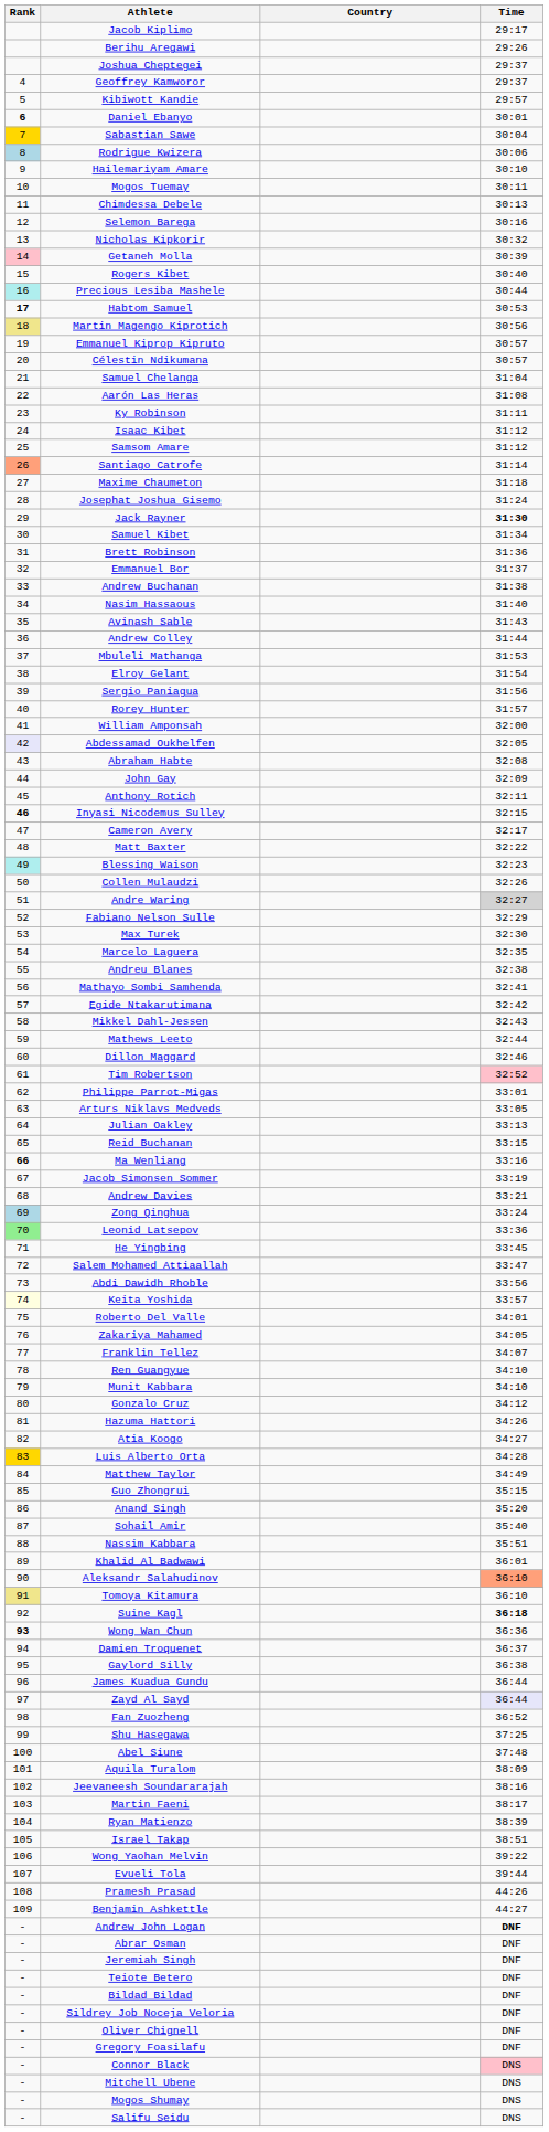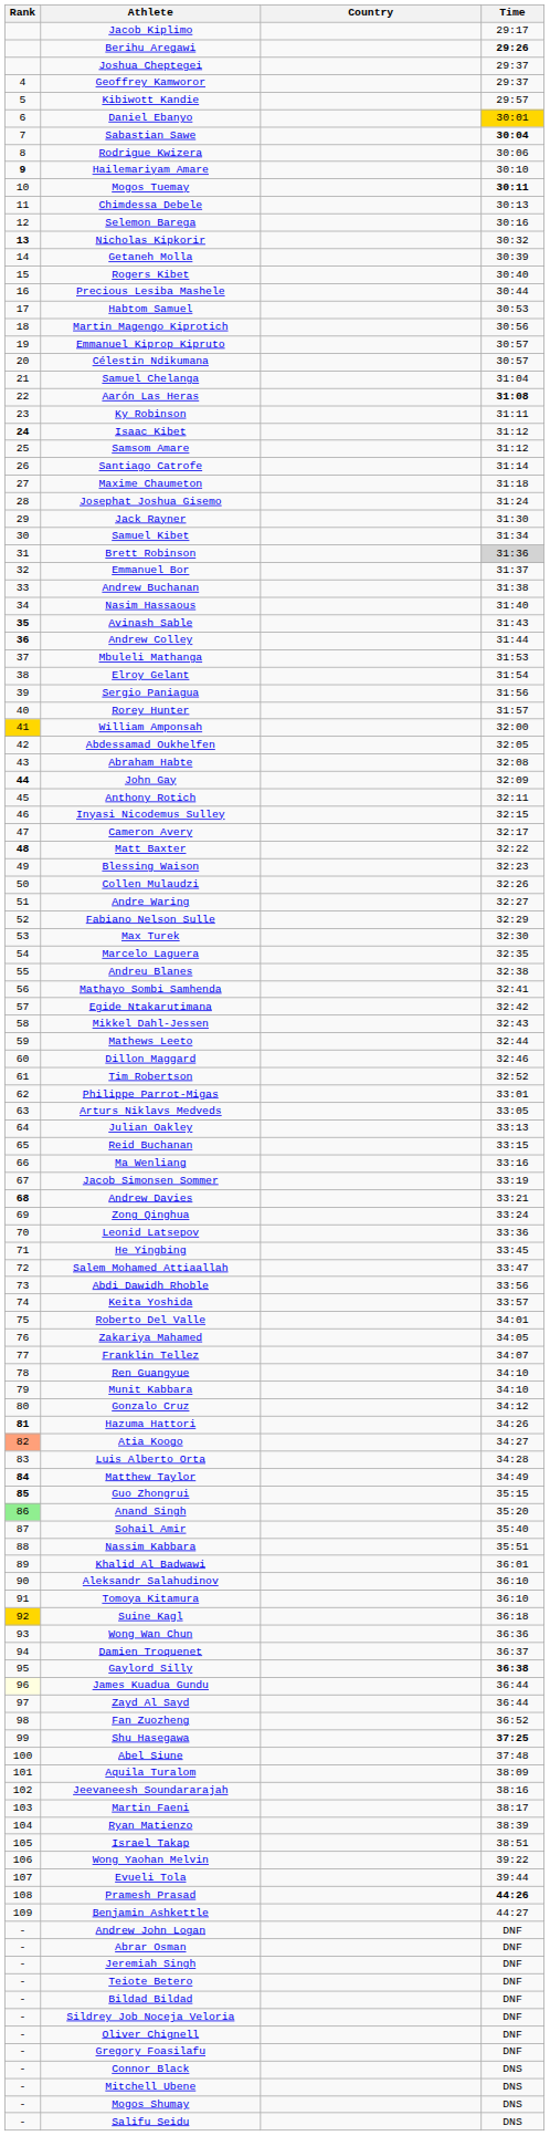Berihu Aregawi | Time: normal -> bold
Daniel Ebanyo | Rank: bold -> normal
Daniel Ebanyo | Time: no background -> gold background
Sabastian Sawe | Rank: gold background -> no background
Sabastian Sawe | Time: normal -> bold
Rodrigue Kwizera | Rank: lightblue background -> no background
Hailemariyam Amare | Rank: normal -> bold
Mogos Tuemay | Time: normal -> bold
Nicholas Kipkorir | Rank: normal -> bold
Getaneh Molla | Rank: pink background -> no background
Precious Lesiba Mashele | Rank: paleturquoise background -> no background
Habtom Samuel | Rank: bold -> normal
Martin Magengo Kiprotich | Rank: khaki background -> no background
Aarón Las Heras | Time: normal -> bold
Isaac Kibet | Rank: normal -> bold
Santiago Catrofe | Rank: lightsalmon background -> no background
Jack Rayner | Time: bold -> normal
Brett Robinson | Time: no background -> lightgrey background
Avinash Sable | Rank: normal -> bold
Andrew Colley | Rank: normal -> bold
William Amponsah | Rank: no background -> gold background
Abdessamad Oukhelfen | Rank: lavender background -> no background
John Gay | Rank: normal -> bold
Inyasi Nicodemus Sulley | Rank: bold -> normal
Matt Baxter | Rank: normal -> bold
Blessing Waison | Rank: paleturquoise background -> no background
Andre Waring | Time: lightgrey background -> no background
Tim Robertson | Time: pink background -> no background
Ma Wenliang | Rank: bold -> normal
Andrew Davies | Rank: normal -> bold
Zong Qinghua | Rank: lightblue background -> no background
Leonid Latsepov | Rank: lightgreen background -> no background
Keita Yoshida | Rank: lightyellow background -> no background
Hazuma Hattori | Rank: normal -> bold
Atia Koogo | Rank: no background -> lightsalmon background
Luis Alberto Orta | Rank: gold background -> no background
Matthew Taylor | Rank: normal -> bold
Guo Zhongrui | Rank: normal -> bold
Anand Singh | Rank: no background -> lightgreen background
Aleksandr Salahudinov | Time: lightsalmon background -> no background
Tomoya Kitamura | Rank: khaki background -> no background
Suine Kagl | Rank: no background -> gold background
Suine Kagl | Time: bold -> normal
Wong Wan Chun | Rank: bold -> normal
Gaylord Silly | Time: normal -> bold
James Kuadua Gundu | Rank: no background -> lightyellow background
Zayd Al Sayd | Time: lavender background -> no background
Shu Hasegawa | Time: normal -> bold
Pramesh Prasad | Time: normal -> bold
Andrew John Logan | Time: bold -> normal
Connor Black | Time: pink background -> no background
